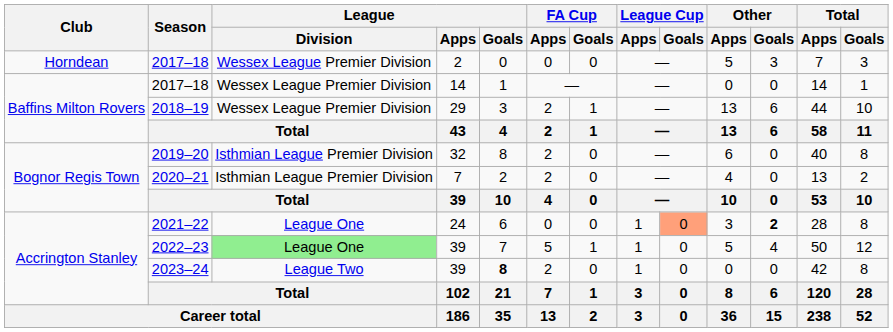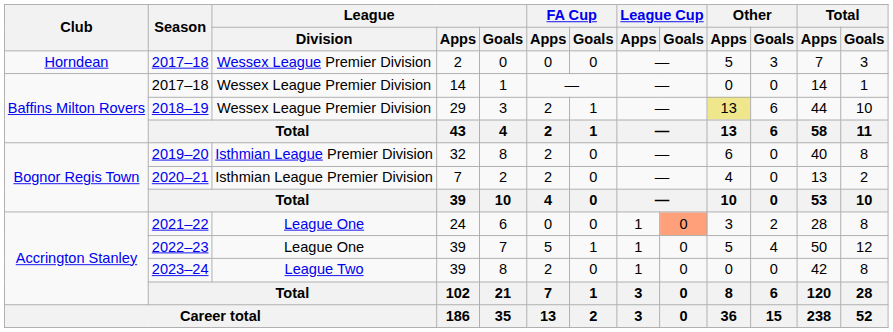2018–19 | Other / Apps: no background -> khaki background
2021–22 | Other / Goals: bold -> normal
2022–23 | League / Division: lightgreen background -> no background
2023–24 | League / Goals: bold -> normal
